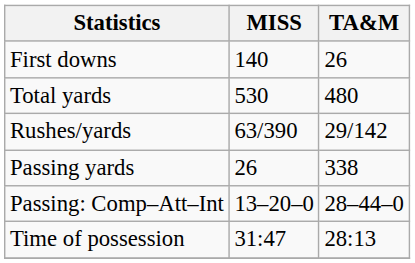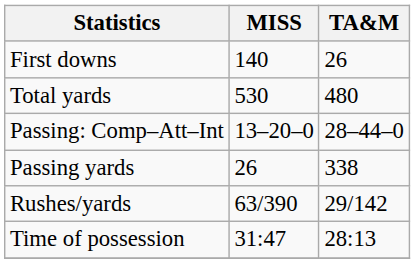rows swapped: Rushes/yards <-> Passing: Comp–Att–Int
